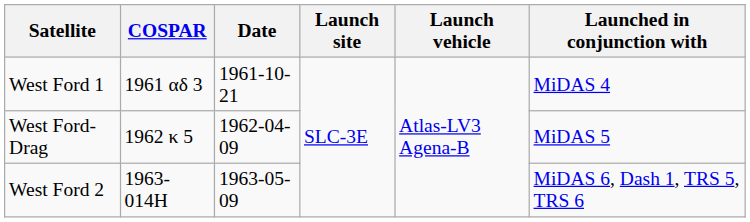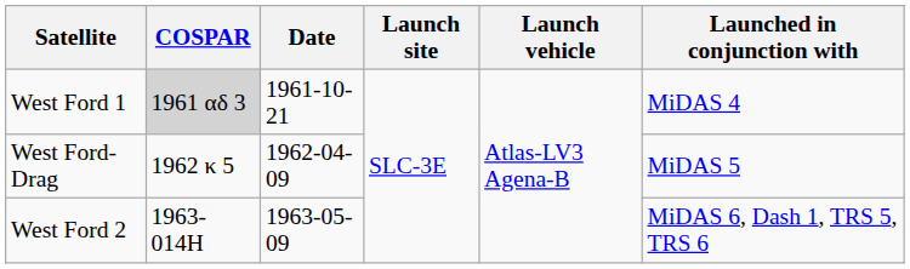West Ford 1 | COSPAR: no background -> lightgrey background
